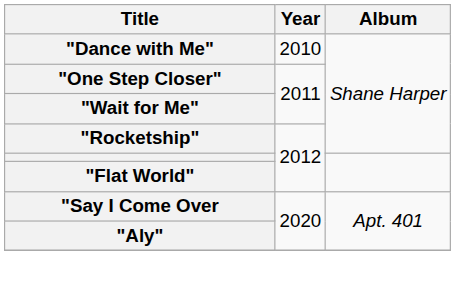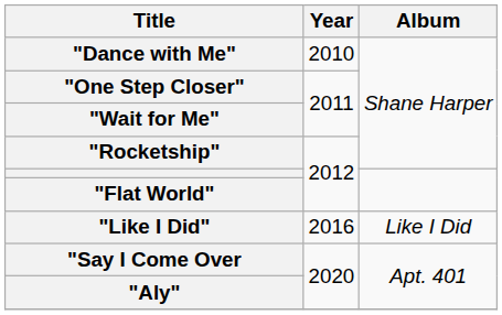+ row: "Like I Did" | 2016 | Like I Did
